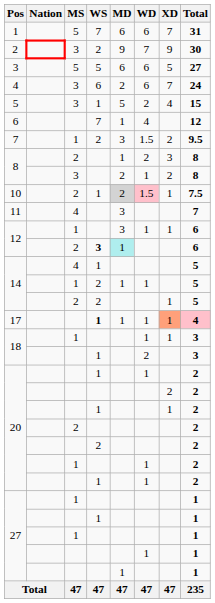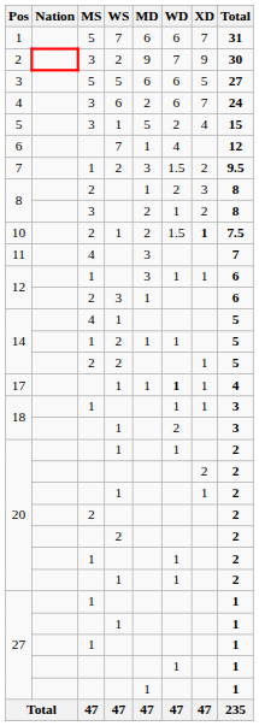10 | MD: lightgrey background -> no background
10 | WD: pink background -> no background
10 | XD: normal -> bold
12 / 2 | WS: bold -> normal
12 / 2 | MD: paleturquoise background -> no background
17 | WS: bold -> normal
17 | WD: normal -> bold
17 | XD: lightsalmon background -> no background
17 | Total: pink background -> no background
